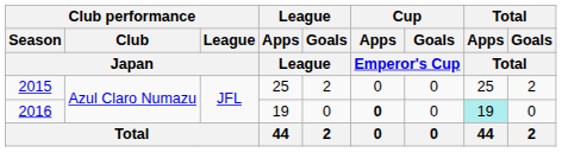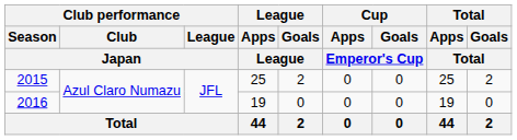2016 | Cup / Apps / Emperor's Cup: bold -> normal
2016 | Total / Apps / Total: paleturquoise background -> no background
